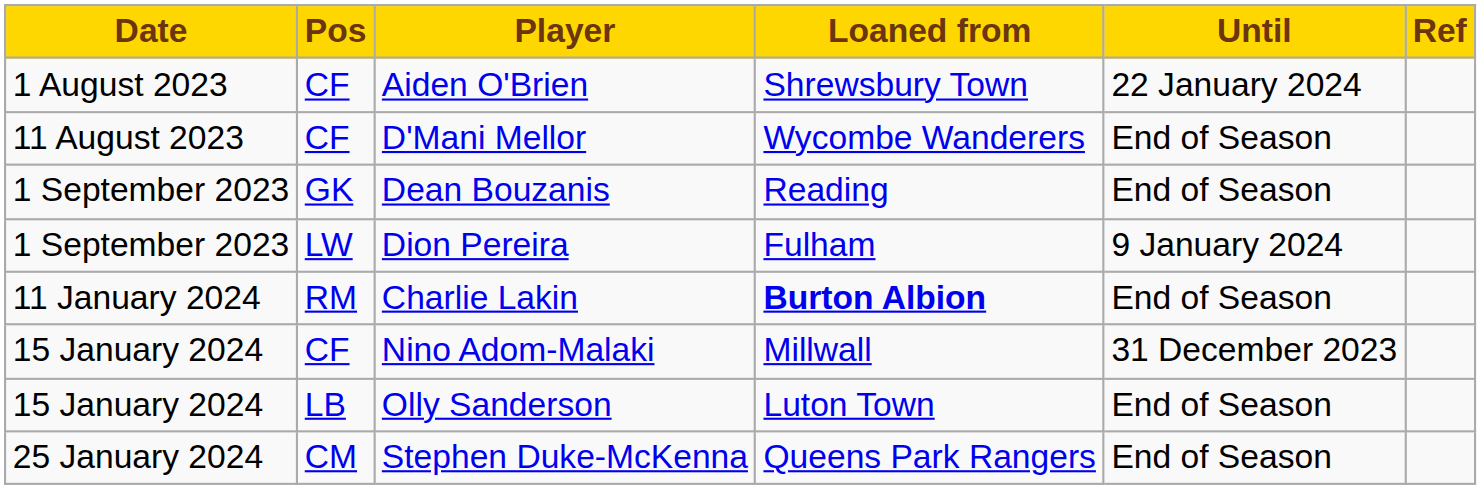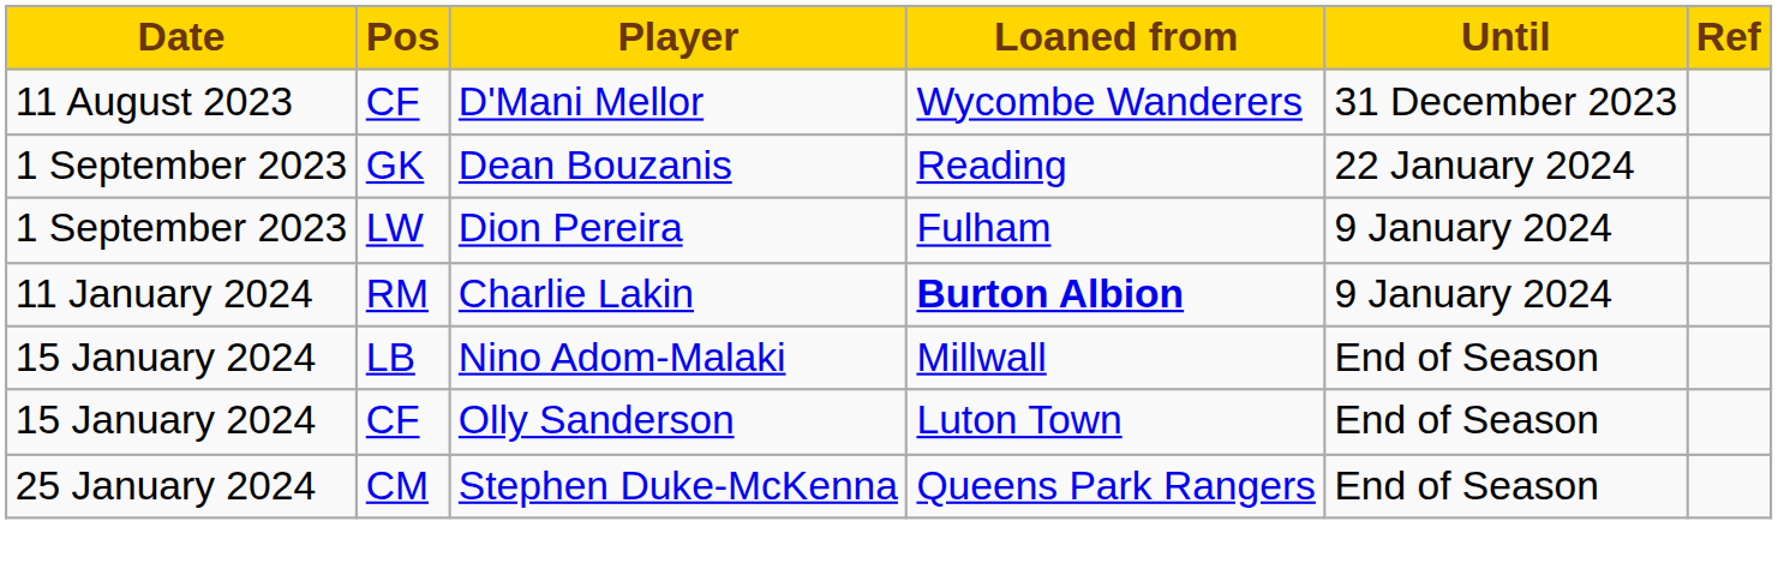- row: 1 August 2023 | CF | Aiden O'Brien | Shrewsbury Town | 22 January 2024
D'Mani Mellor | Until: End of Season -> 31 December 2023
Dean Bouzanis | Until: End of Season -> 22 January 2024
Charlie Lakin | Until: End of Season -> 9 January 2024
Nino Adom-Malaki | Pos: CF -> LB
Nino Adom-Malaki | Until: 31 December 2023 -> End of Season
Olly Sanderson | Pos: LB -> CF
